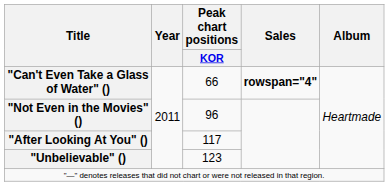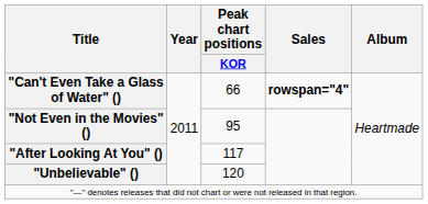"Not Even in the Movies" () | Peak chart positions / KOR: 96 -> 95
"Unbelievable" () | Peak chart positions / KOR: 123 -> 120
